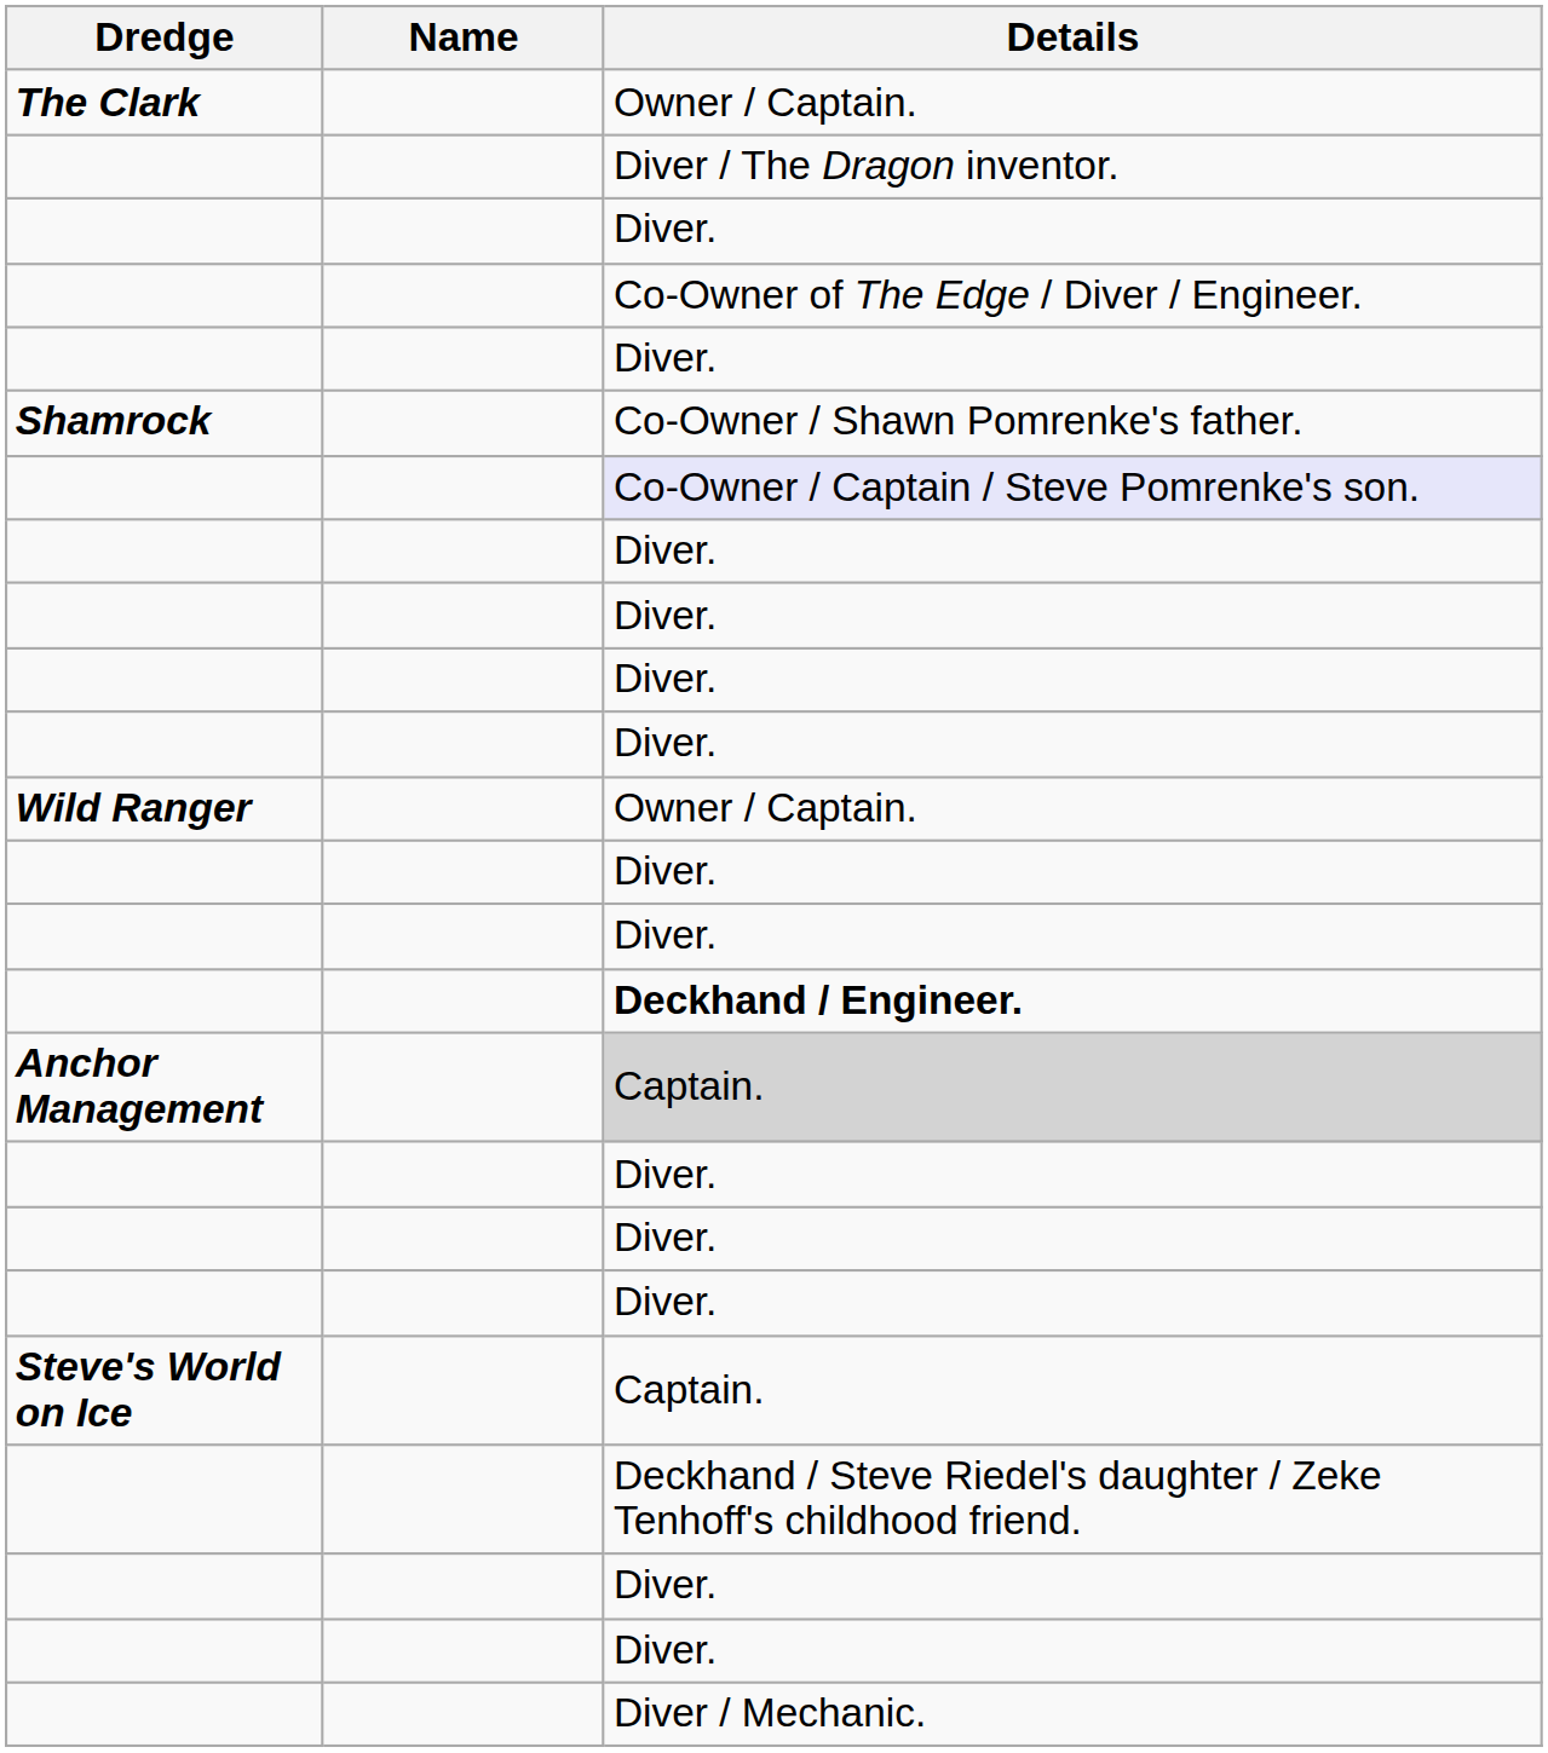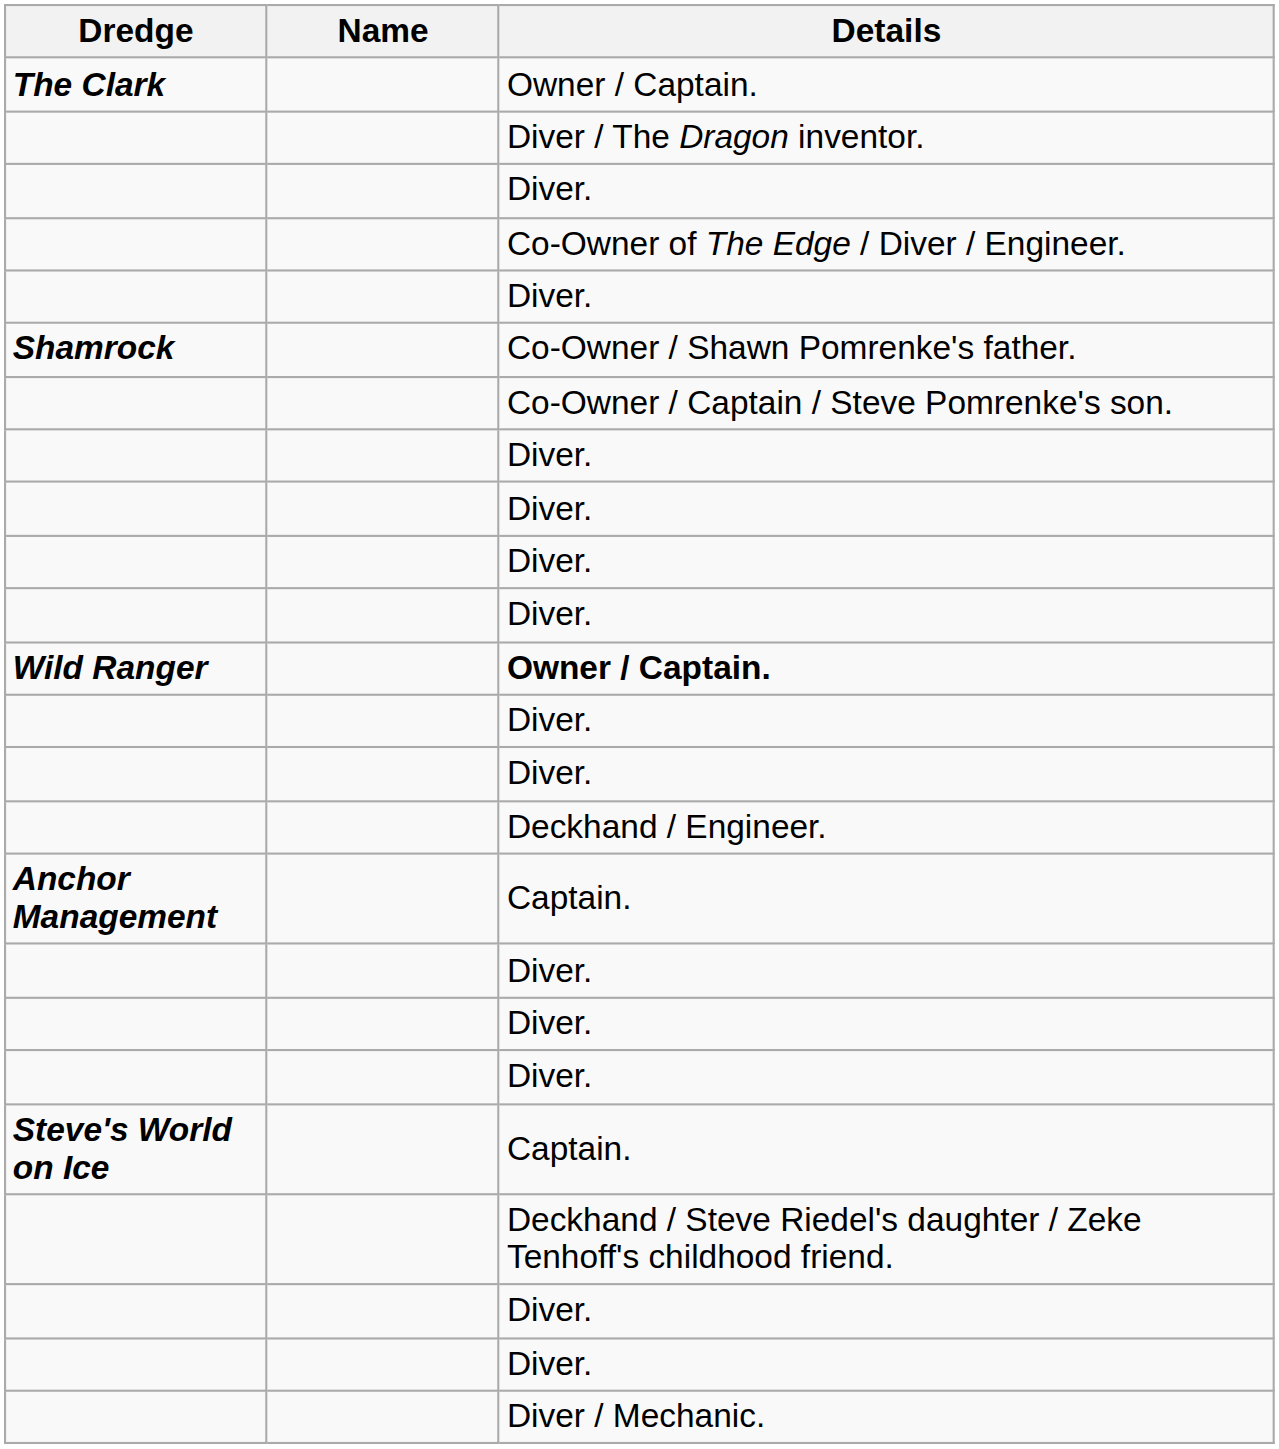Co-Owner / Captain / Steve Pomrenke's son. | column 3: lavender background -> no background
Wild Ranger / Owner / Captain. | column 3: normal -> bold
Deckhand / Engineer. | column 3: bold -> normal
Anchor Management / Captain. | column 3: lightgrey background -> no background
